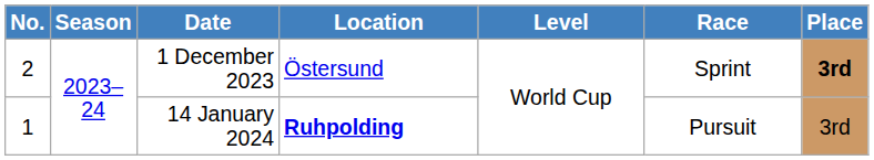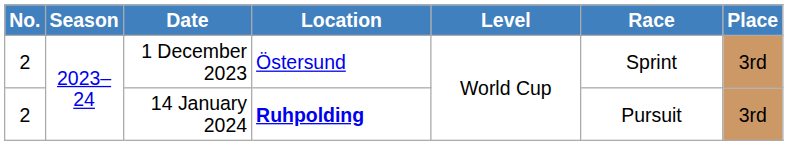1 December 2023 | Place: bold -> normal
14 January 2024 | No.: 1 -> 2
